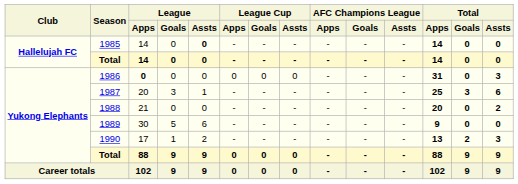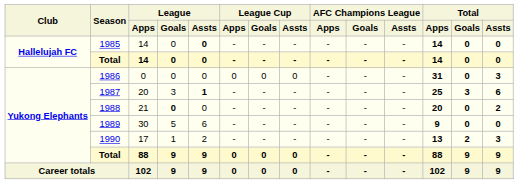1986 | League / Apps: bold -> normal
1987 | League / Assts: normal -> bold
1988 | League / Goals: normal -> bold
